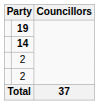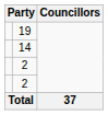19 | column 2: bold -> normal
14 | column 2: bold -> normal
